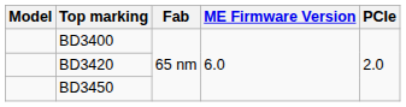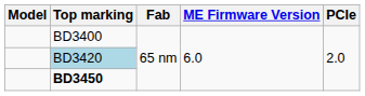BD3420 | Top marking: no background -> lightblue background
BD3450 | Top marking: normal -> bold
